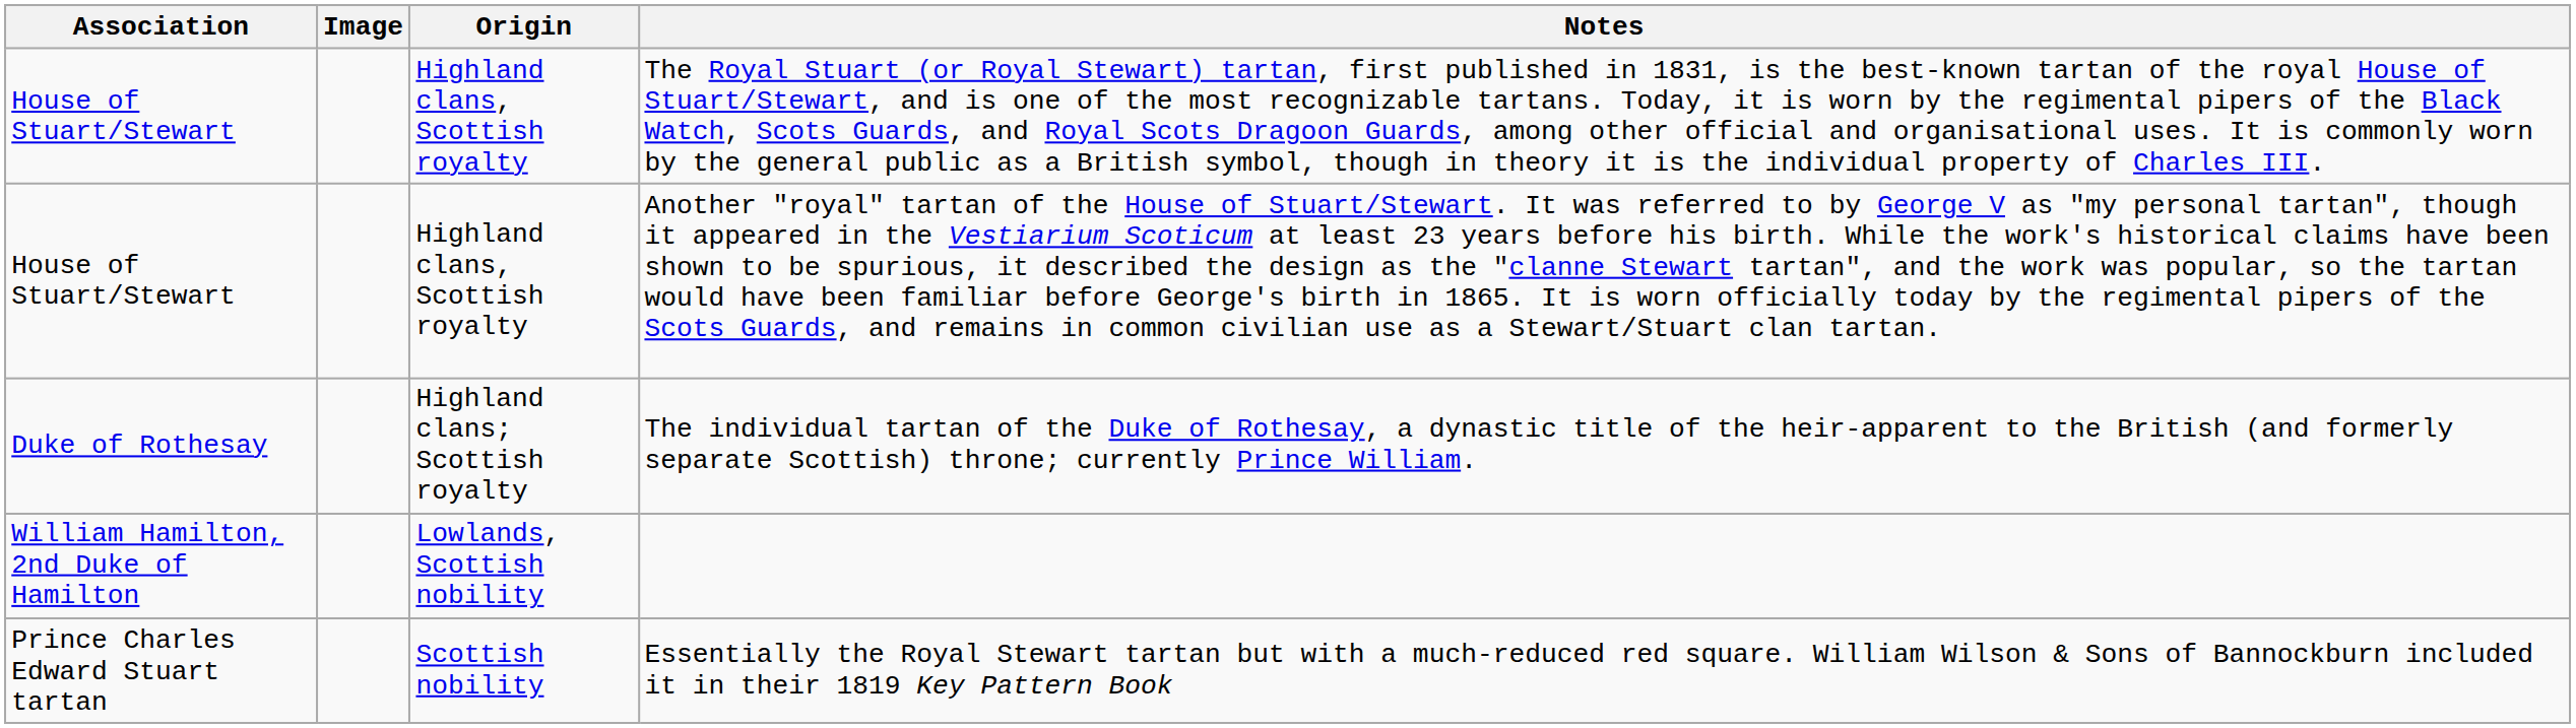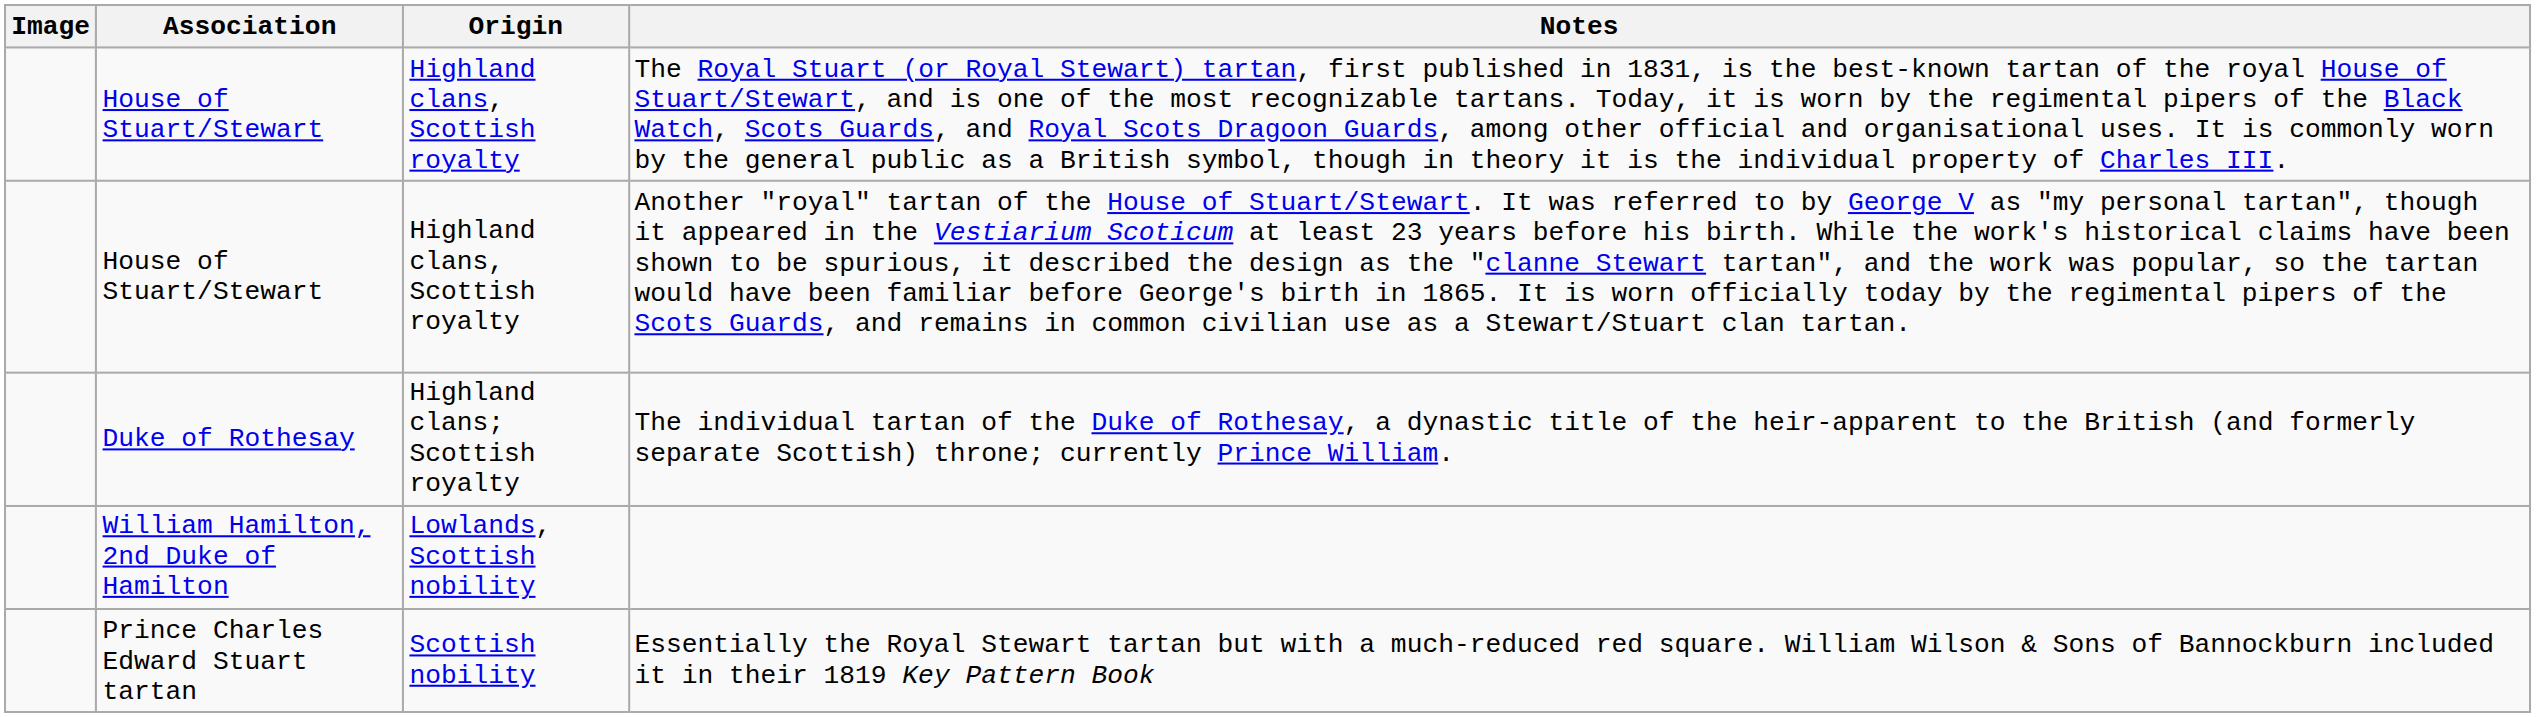columns swapped: Image <-> Association
